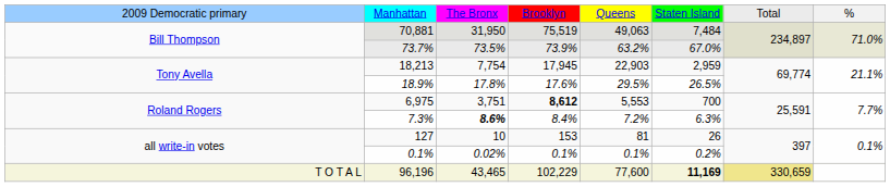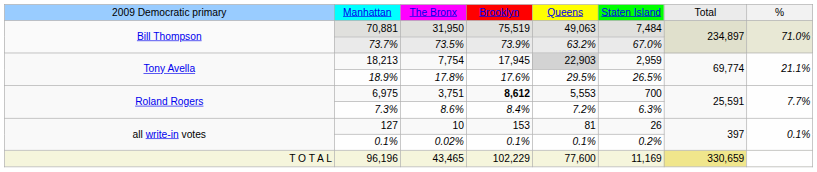18,213 | column 5: no background -> lightgrey background
7.3% | column 3: bold -> normal
96,196 | column 6: bold -> normal
